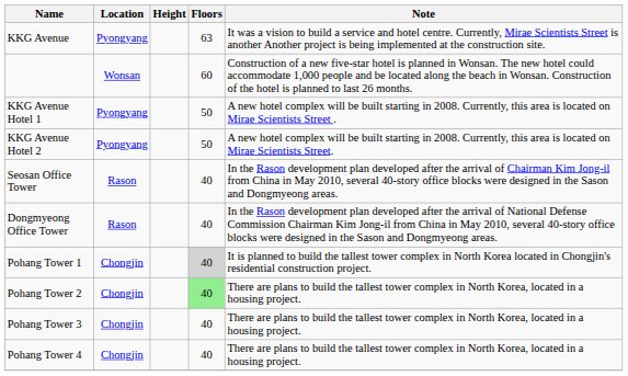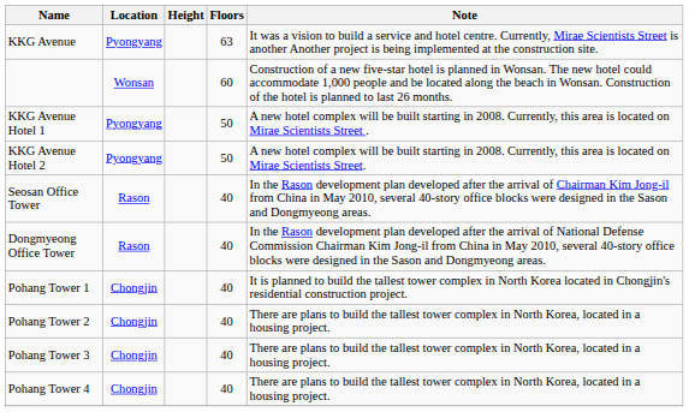Pohang Tower 1 | Floors: lightgrey background -> no background
Pohang Tower 2 | Floors: lightgreen background -> no background
